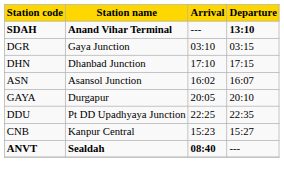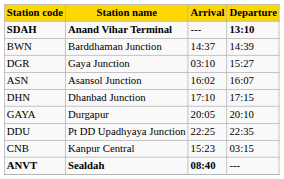+ row: BWN | Barddhaman Junction | 14:37 | 14:39
DGR | Departure: 03:15 -> 15:27
rows swapped: ASN <-> DHN
CNB | Departure: 15:27 -> 03:15
